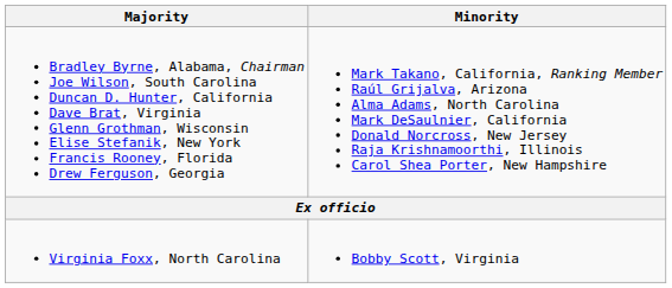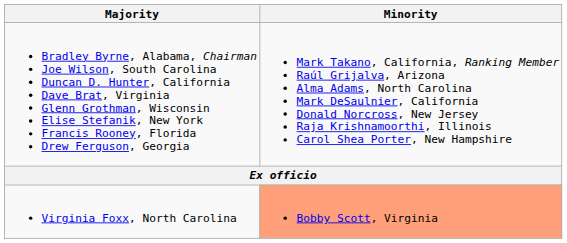Virginia Foxx, North Carolina | Minority: no background -> lightsalmon background
